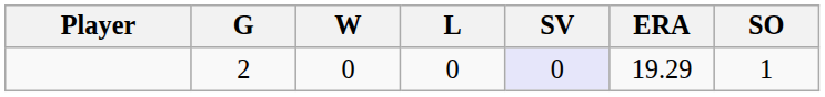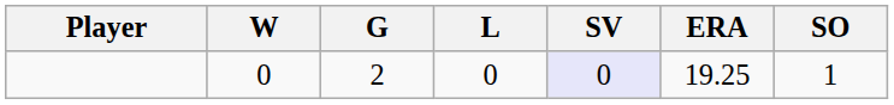columns swapped: G <-> W
row 2 | ERA: 19.29 -> 19.25
